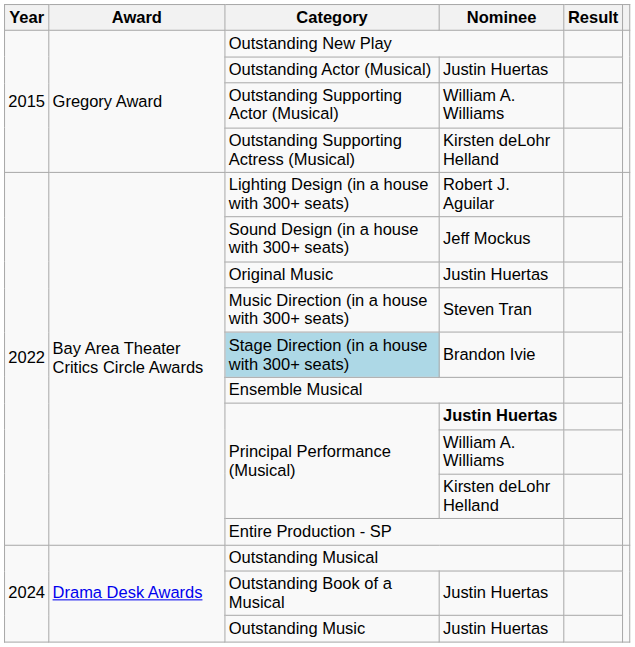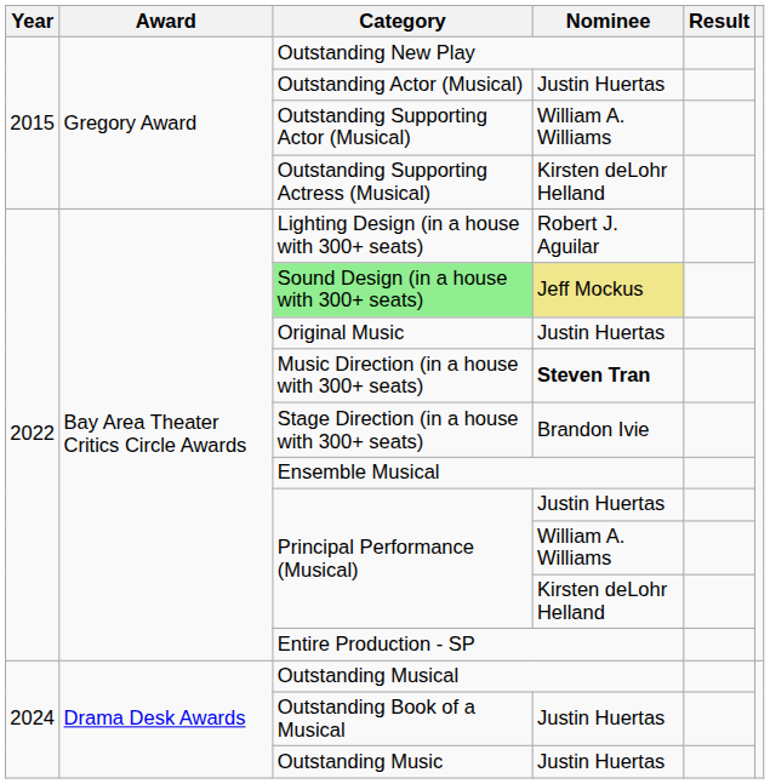Sound Design (in a house with 300+ seats) | Category: no background -> lightgreen background
Sound Design (in a house with 300+ seats) | Nominee: no background -> khaki background
Music Direction (in a house with 300+ seats) | Nominee: normal -> bold
Stage Direction (in a house with 300+ seats) | Category: lightblue background -> no background
Principal Performance (Musical) / Justin Huertas | Nominee: bold -> normal
